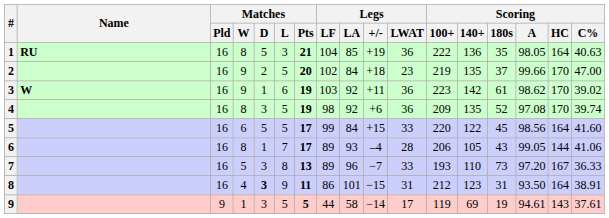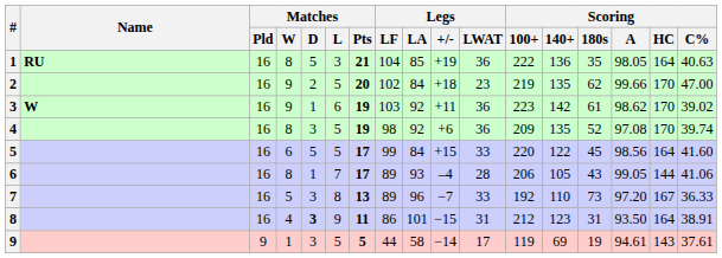row 4 | Scoring / 180s: 37 -> 62
row 9 | Scoring / 100+: 193 -> 192
